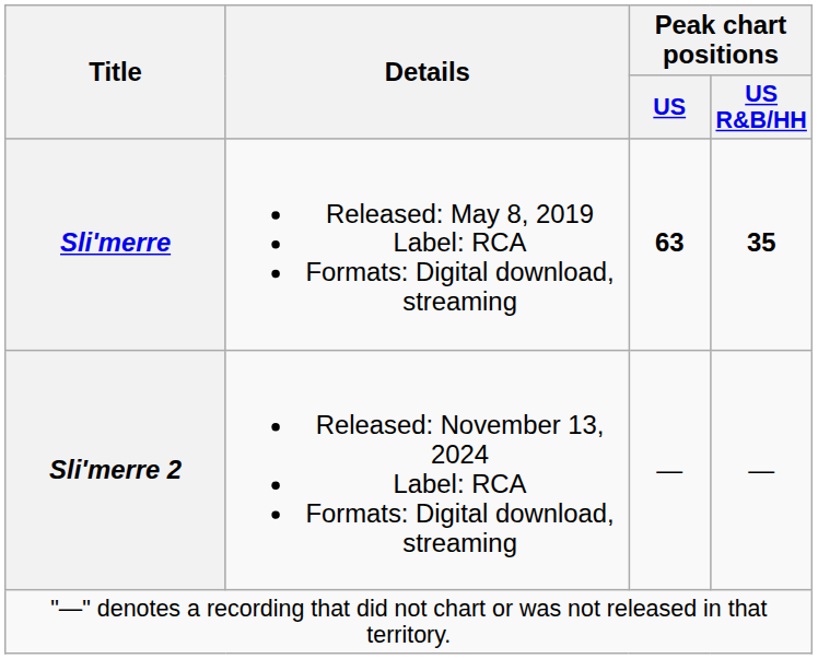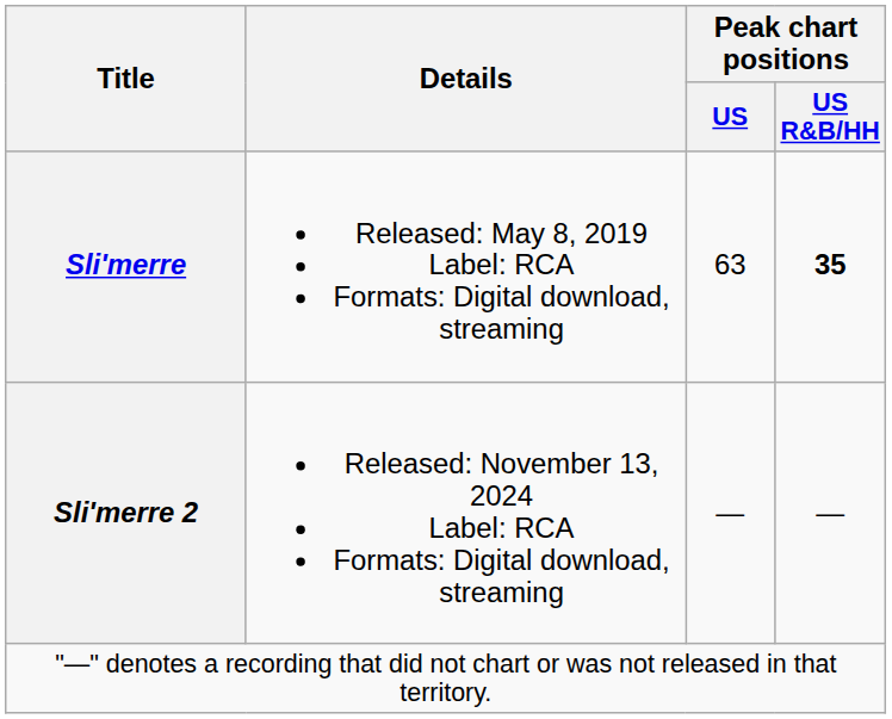Sli'merre | Peak chart positions / US: bold -> normal
